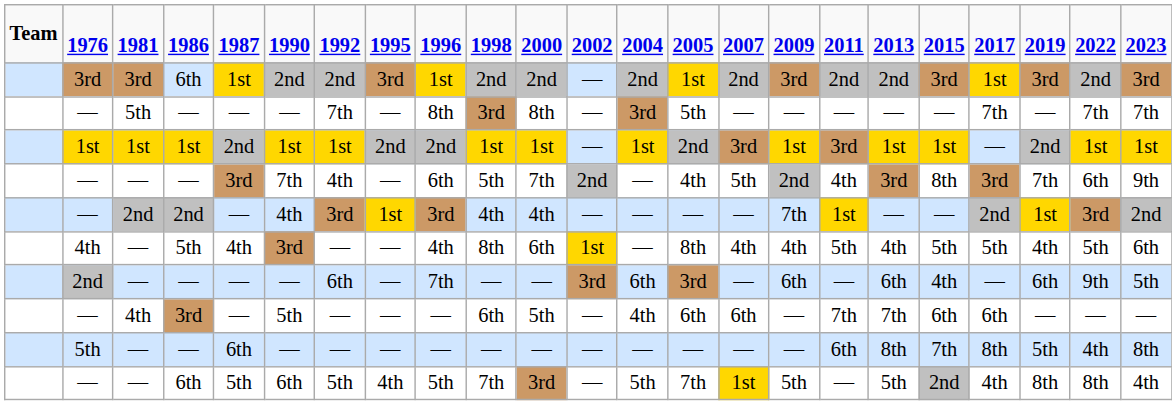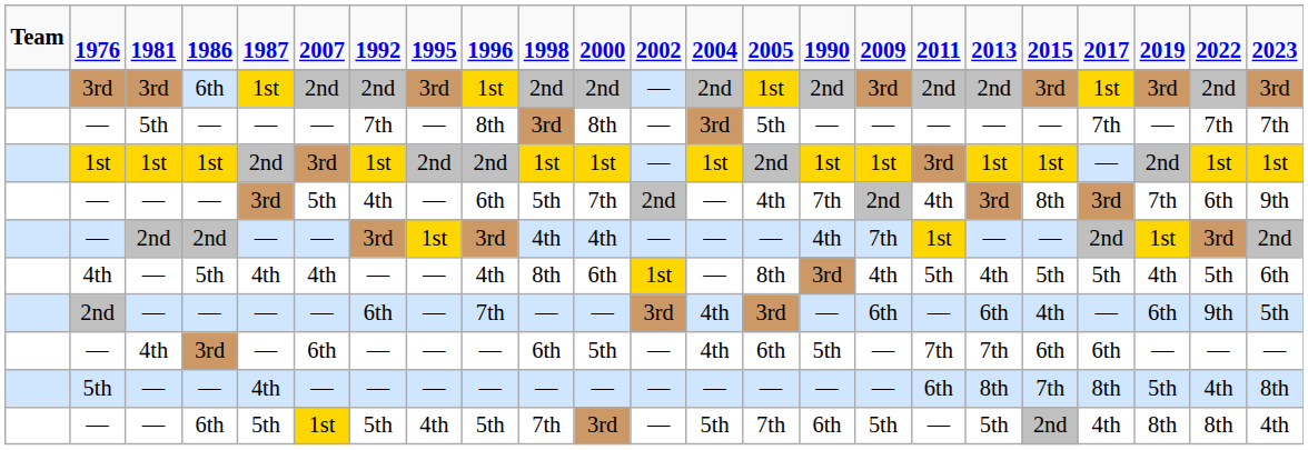columns swapped: 1990 <-> 2007
row 8 | 2004: 6th -> 4th
row 10 | 1987: 6th -> 4th
